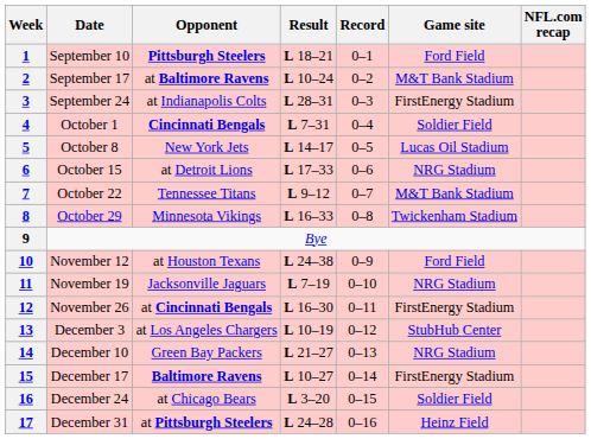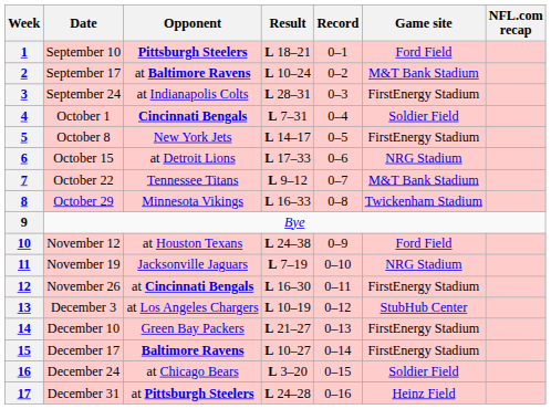5 | Game site: Lucas Oil Stadium -> FirstEnergy Stadium
14 | Game site: NRG Stadium -> FirstEnergy Stadium
